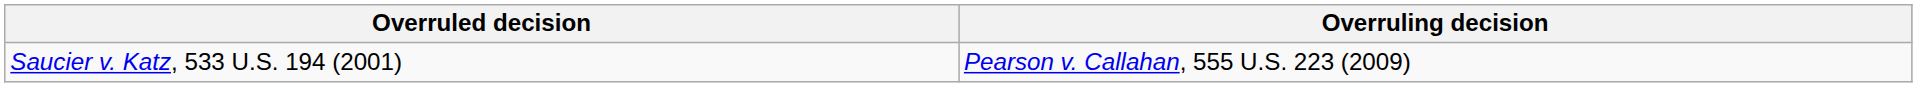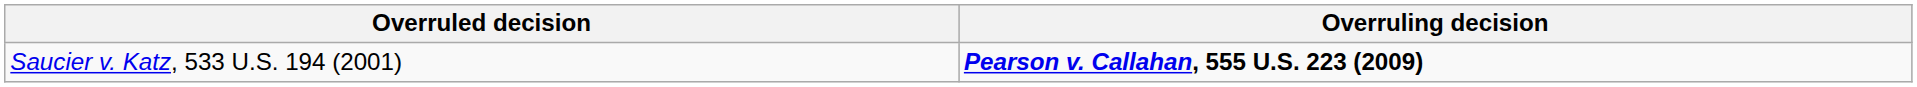Saucier v. Katz, 533 U.S. 194 (2001) | Overruling decision: normal -> bold
